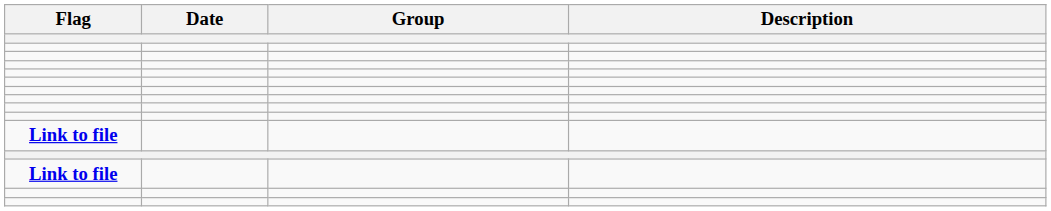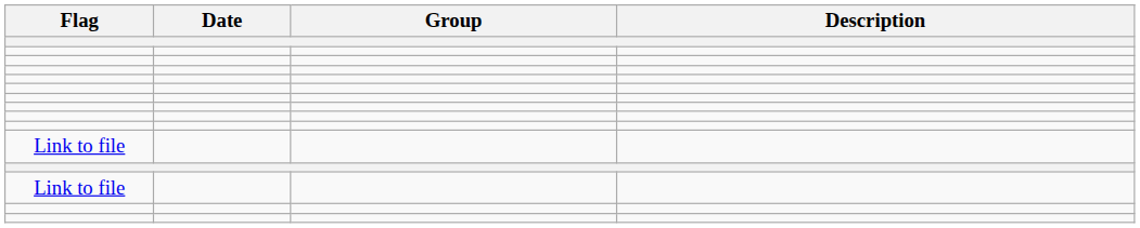row 12 | Flag: bold -> normal
row 14 | Flag: bold -> normal
